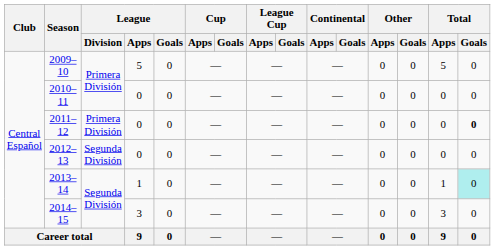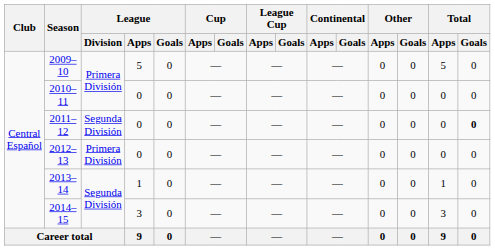2011–12 | League / Division: Primera División -> Segunda División
2012–13 | League / Division: Segunda División -> Primera División
2013–14 | Total / Goals: paleturquoise background -> no background
